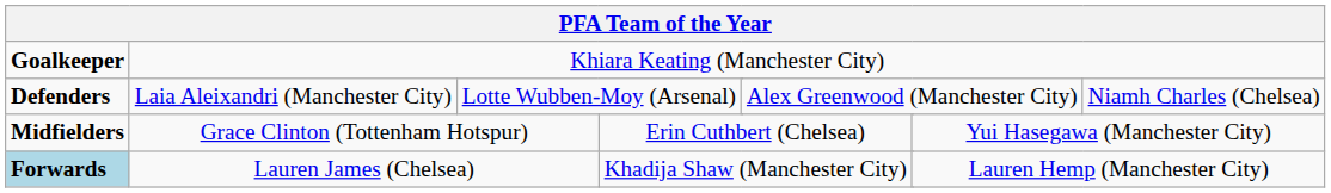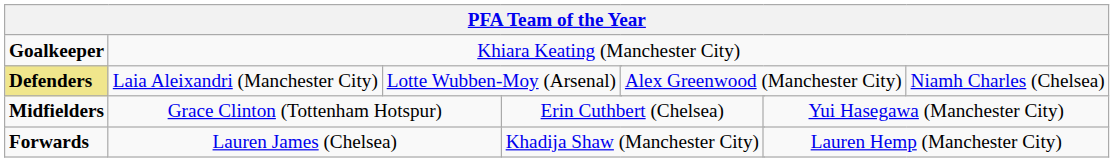Defenders | column 1: no background -> khaki background
Forwards | column 1: lightblue background -> no background
